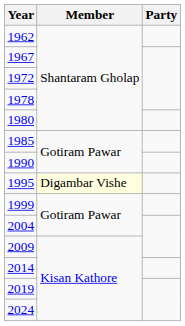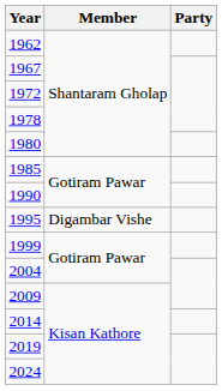1995 | Member: lightyellow background -> no background
